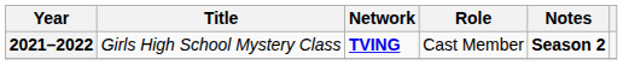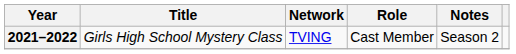2021–2022 | Network: bold -> normal
2021–2022 | Notes: bold -> normal
